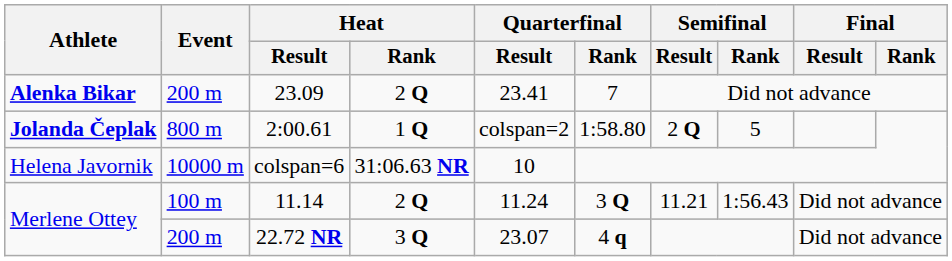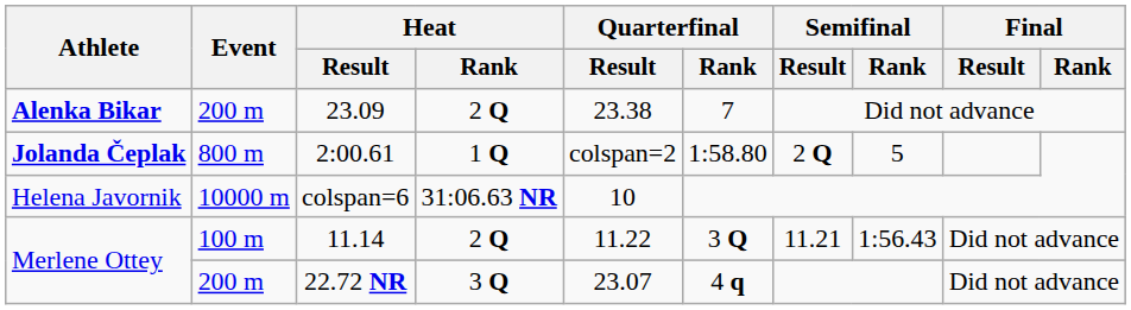23.09 | Quarterfinal / Result: 23.41 -> 23.38
11.14 | Quarterfinal / Result: 11.24 -> 11.22
